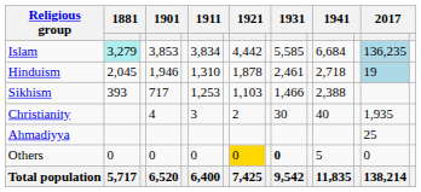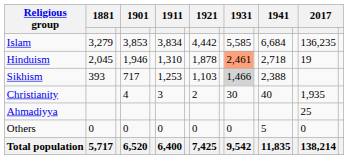Islam | column 2: paleturquoise background -> no background
Islam | column 14: lightblue background -> no background
Hinduism | column 10: no background -> lightsalmon background
Hinduism | column 14: lightblue background -> no background
Sikhism | column 10: no background -> lightgrey background
Others | column 8: gold background -> no background
Others | column 10: bold -> normal
